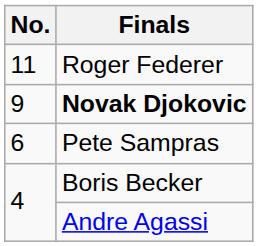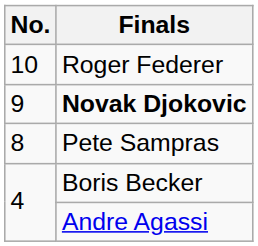Roger Federer | No.: 11 -> 10
Pete Sampras | No.: 6 -> 8
